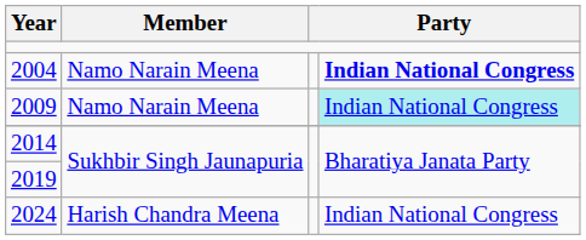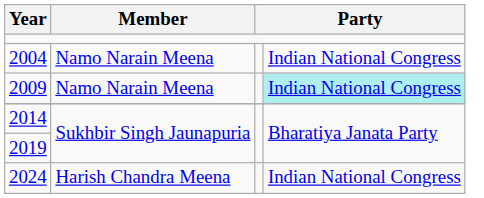2004 | column 4: bold -> normal
